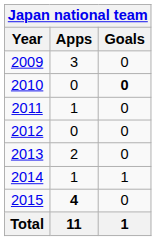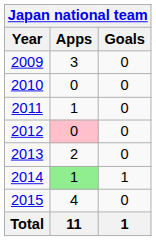2010 | Goals: bold -> normal
2012 | Apps: no background -> pink background
2014 | Apps: no background -> lightgreen background
2015 | Apps: bold -> normal
